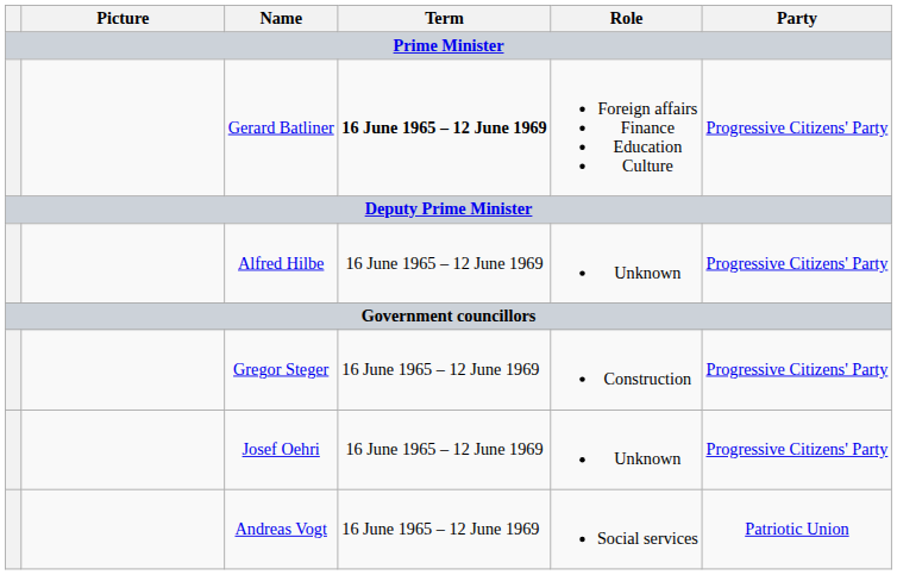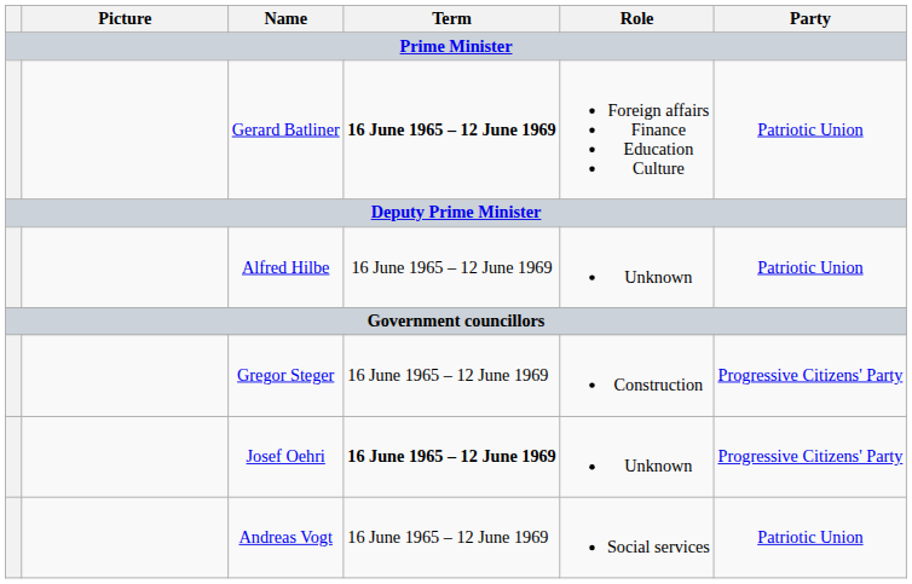Gerard Batliner | Party: Progressive Citizens' Party -> Patriotic Union
Alfred Hilbe | Party: Progressive Citizens' Party -> Patriotic Union
Josef Oehri | Term: normal -> bold
